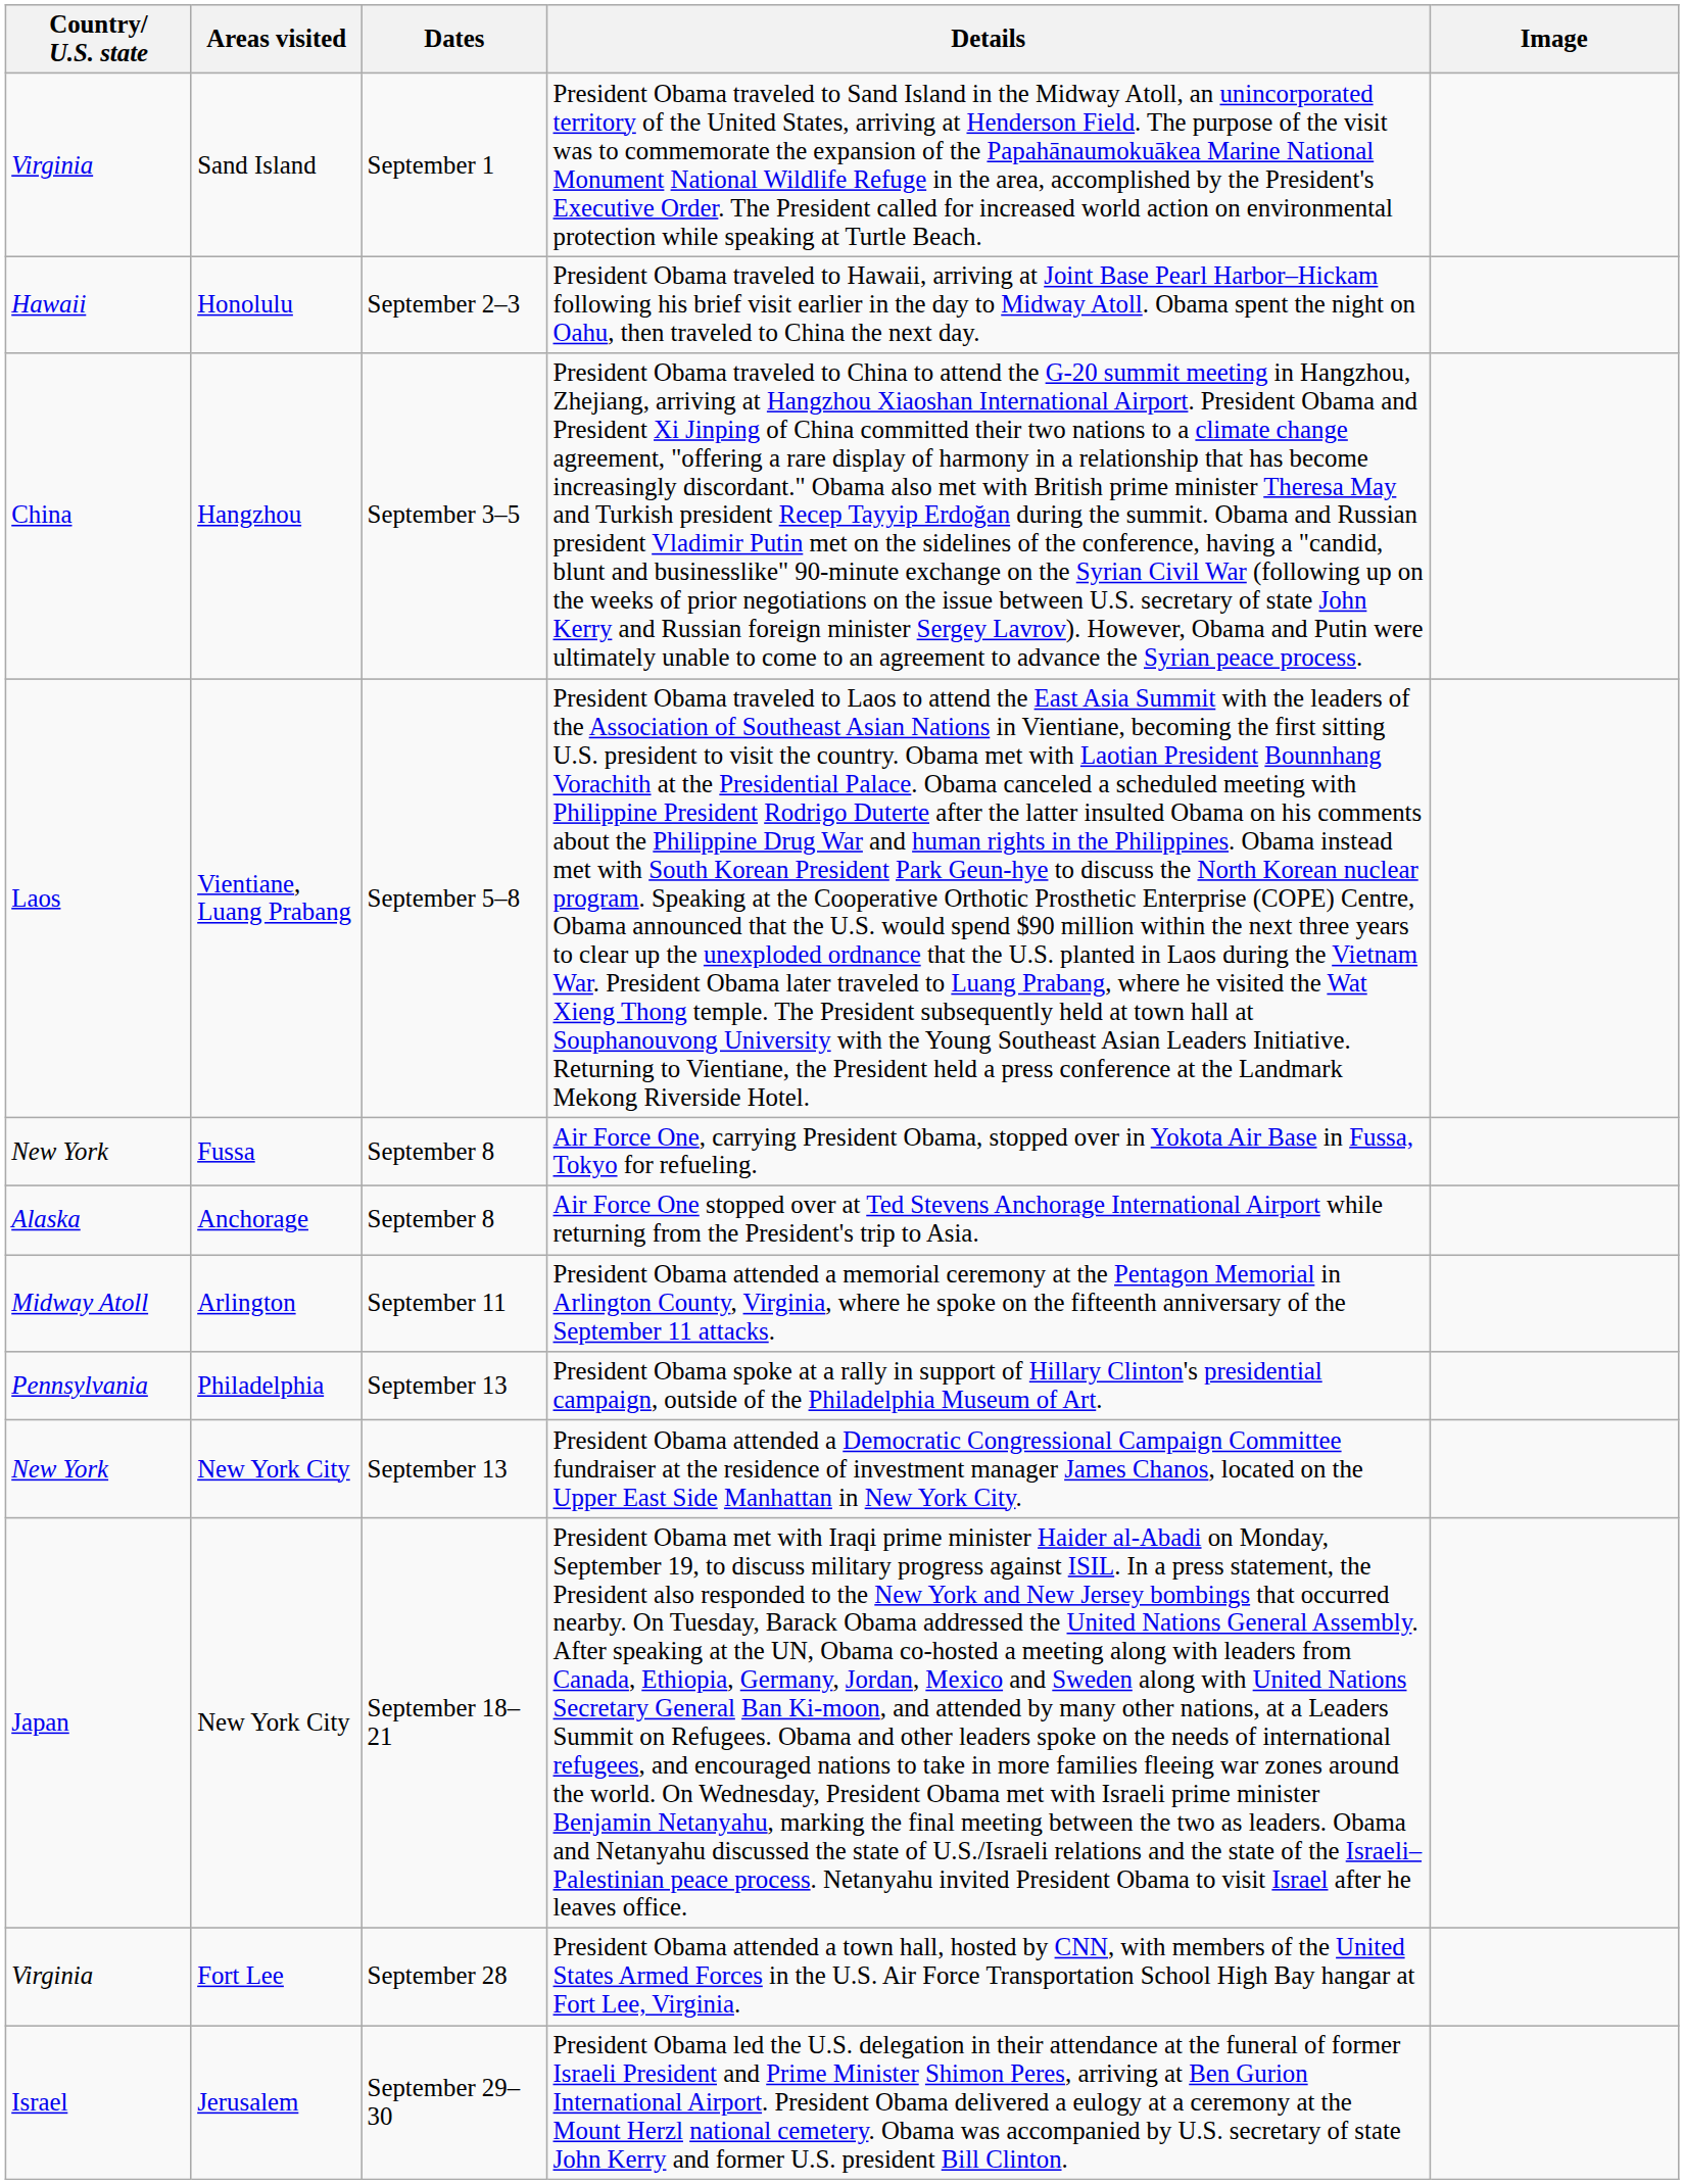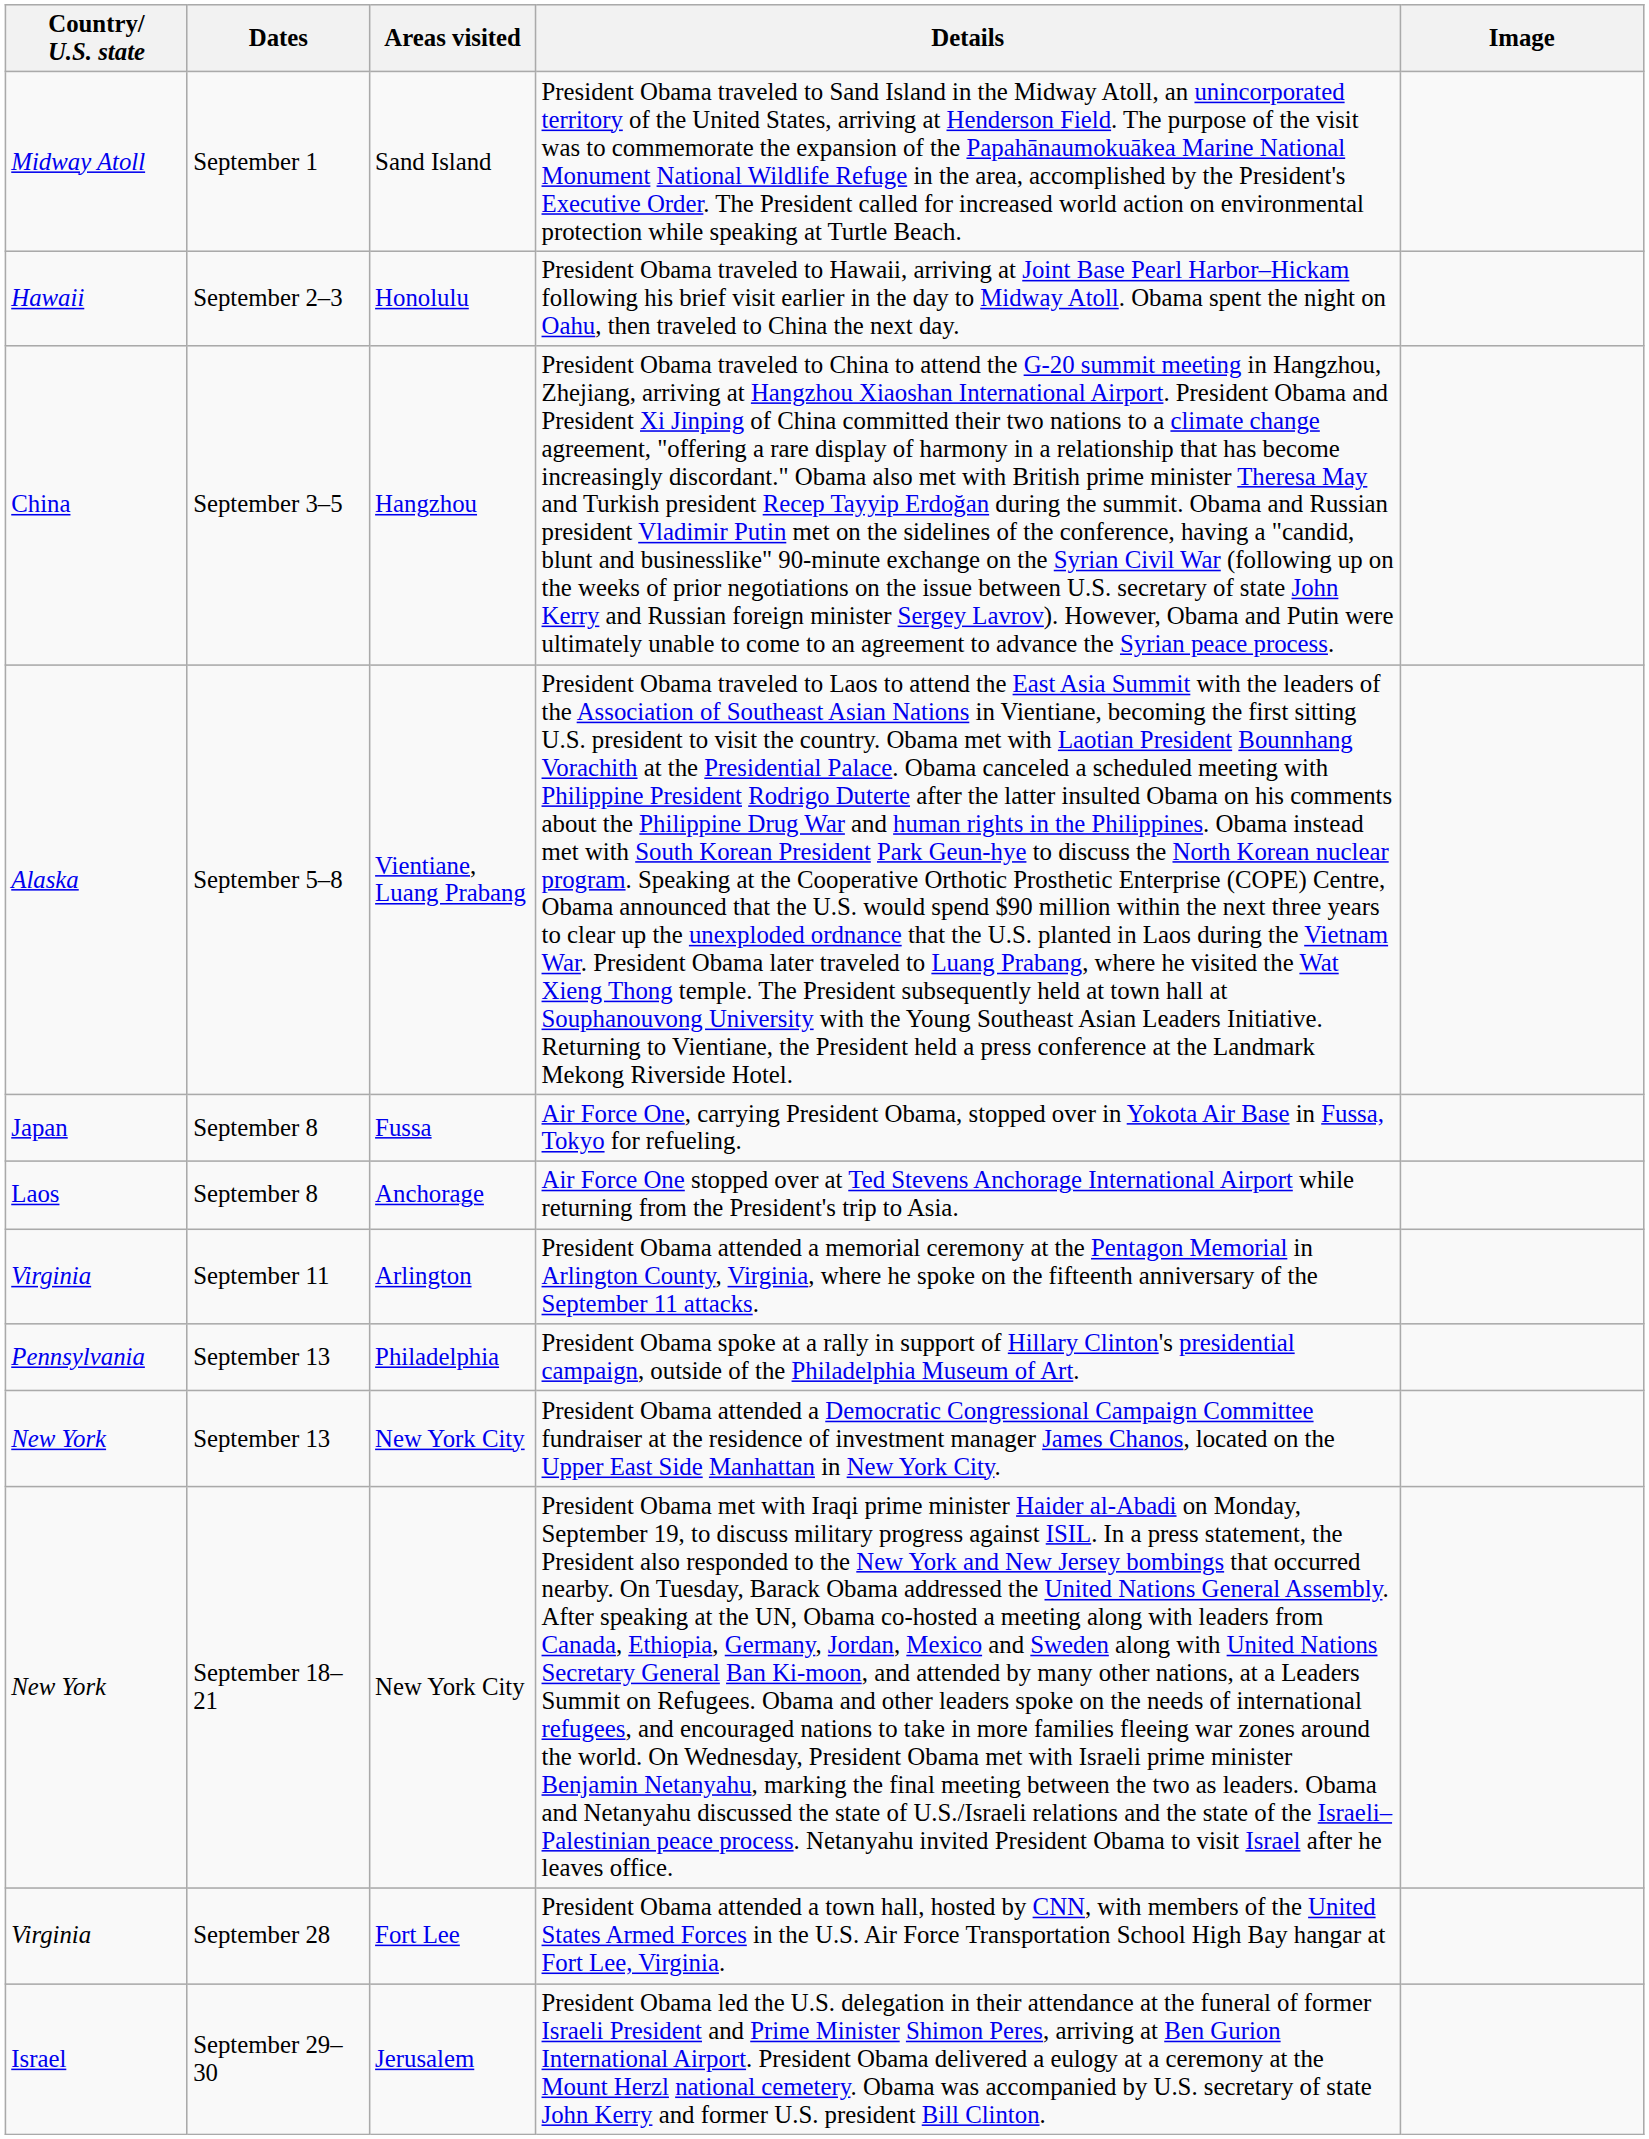columns swapped: Areas visited <-> Dates
row 2 | Country/ U.S. state: Virginia -> Midway Atoll
row 5 | Country/ U.S. state: Laos -> Alaska
row 6 | Country/ U.S. state: New York -> Japan
row 7 | Country/ U.S. state: Alaska -> Laos
row 8 | Country/ U.S. state: Midway Atoll -> Virginia
row 11 | Country/ U.S. state: Japan -> New York
